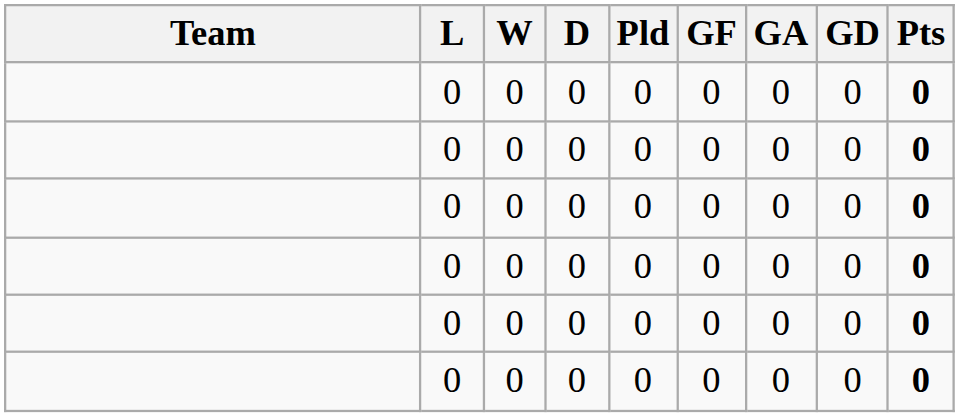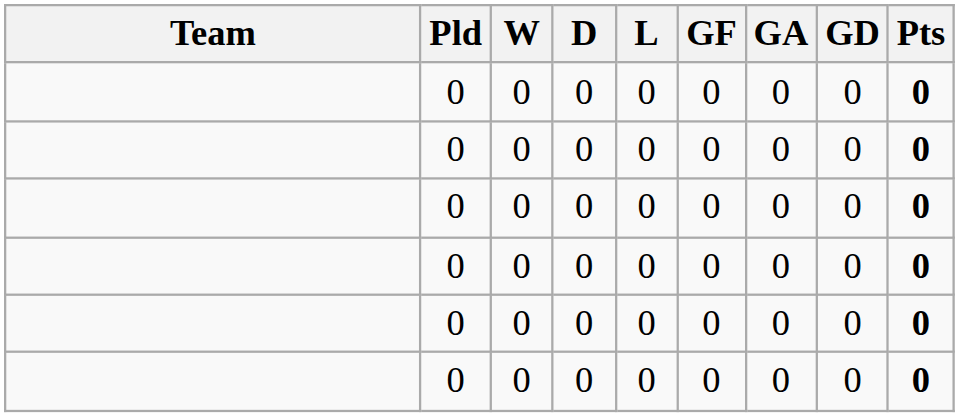columns swapped: Pld <-> L
